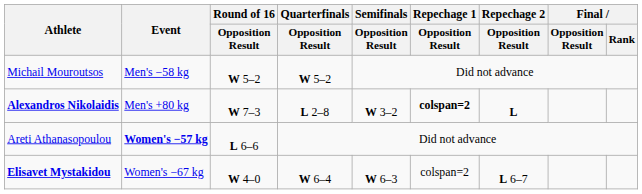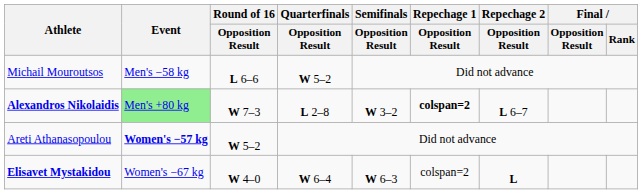Michail Mouroutsos | Round of 16 / Opposition Result: W 5–2 -> L 6–6
Alexandros Nikolaidis | Event: no background -> lightgreen background
Alexandros Nikolaidis | Repechage 2 / Opposition Result: L -> L 6–7
Areti Athanasopoulou | Round of 16 / Opposition Result: L 6–6 -> W 5–2
Elisavet Mystakidou | Repechage 2 / Opposition Result: L 6–7 -> L
